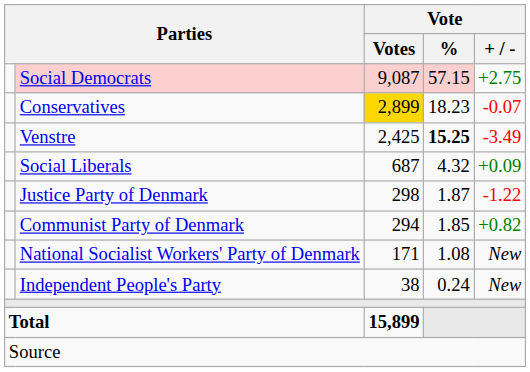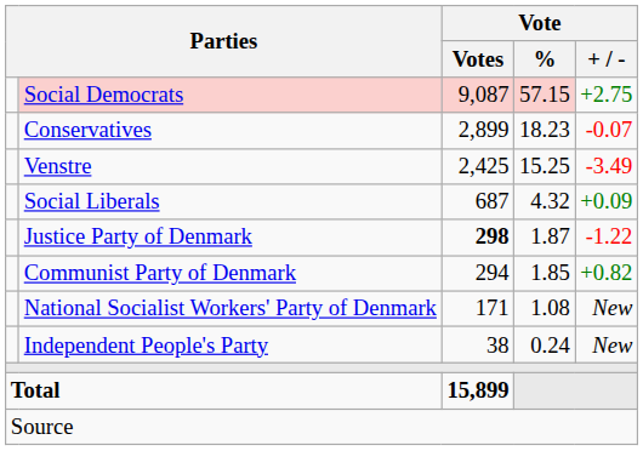Conservatives | Vote / Votes: gold background -> no background
Venstre | Vote / %: bold -> normal
Justice Party of Denmark | Vote / Votes: normal -> bold
